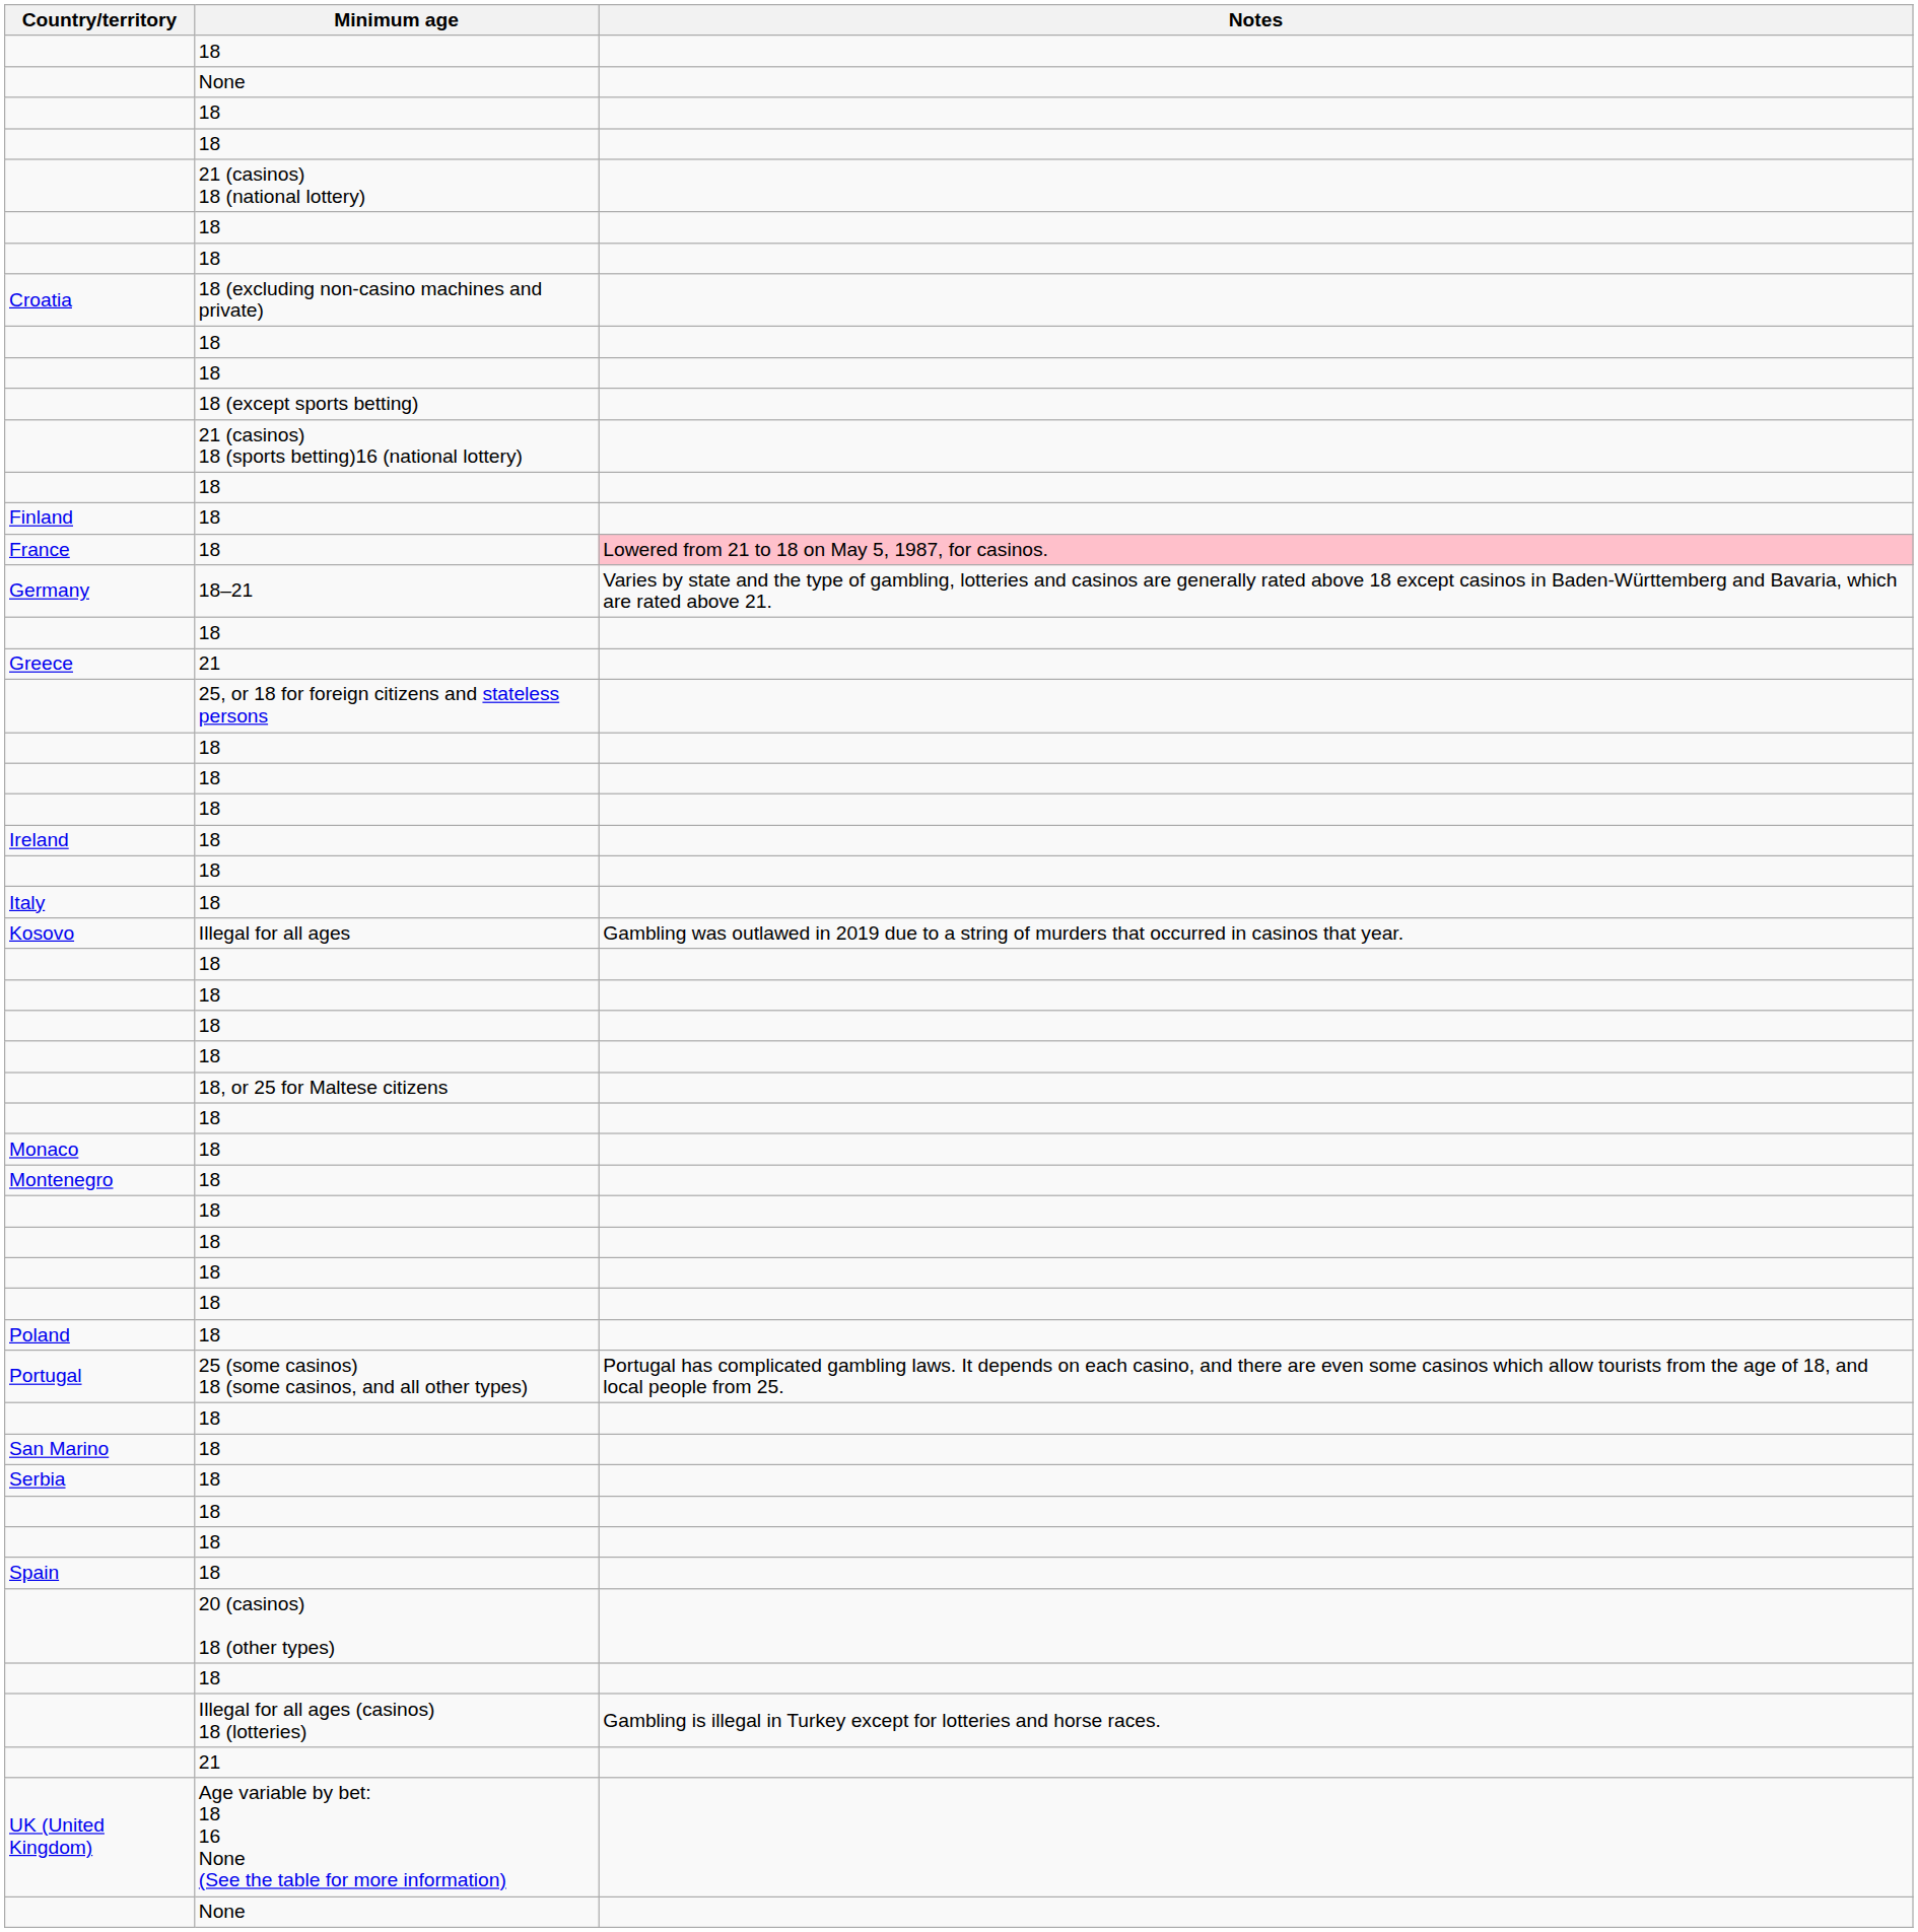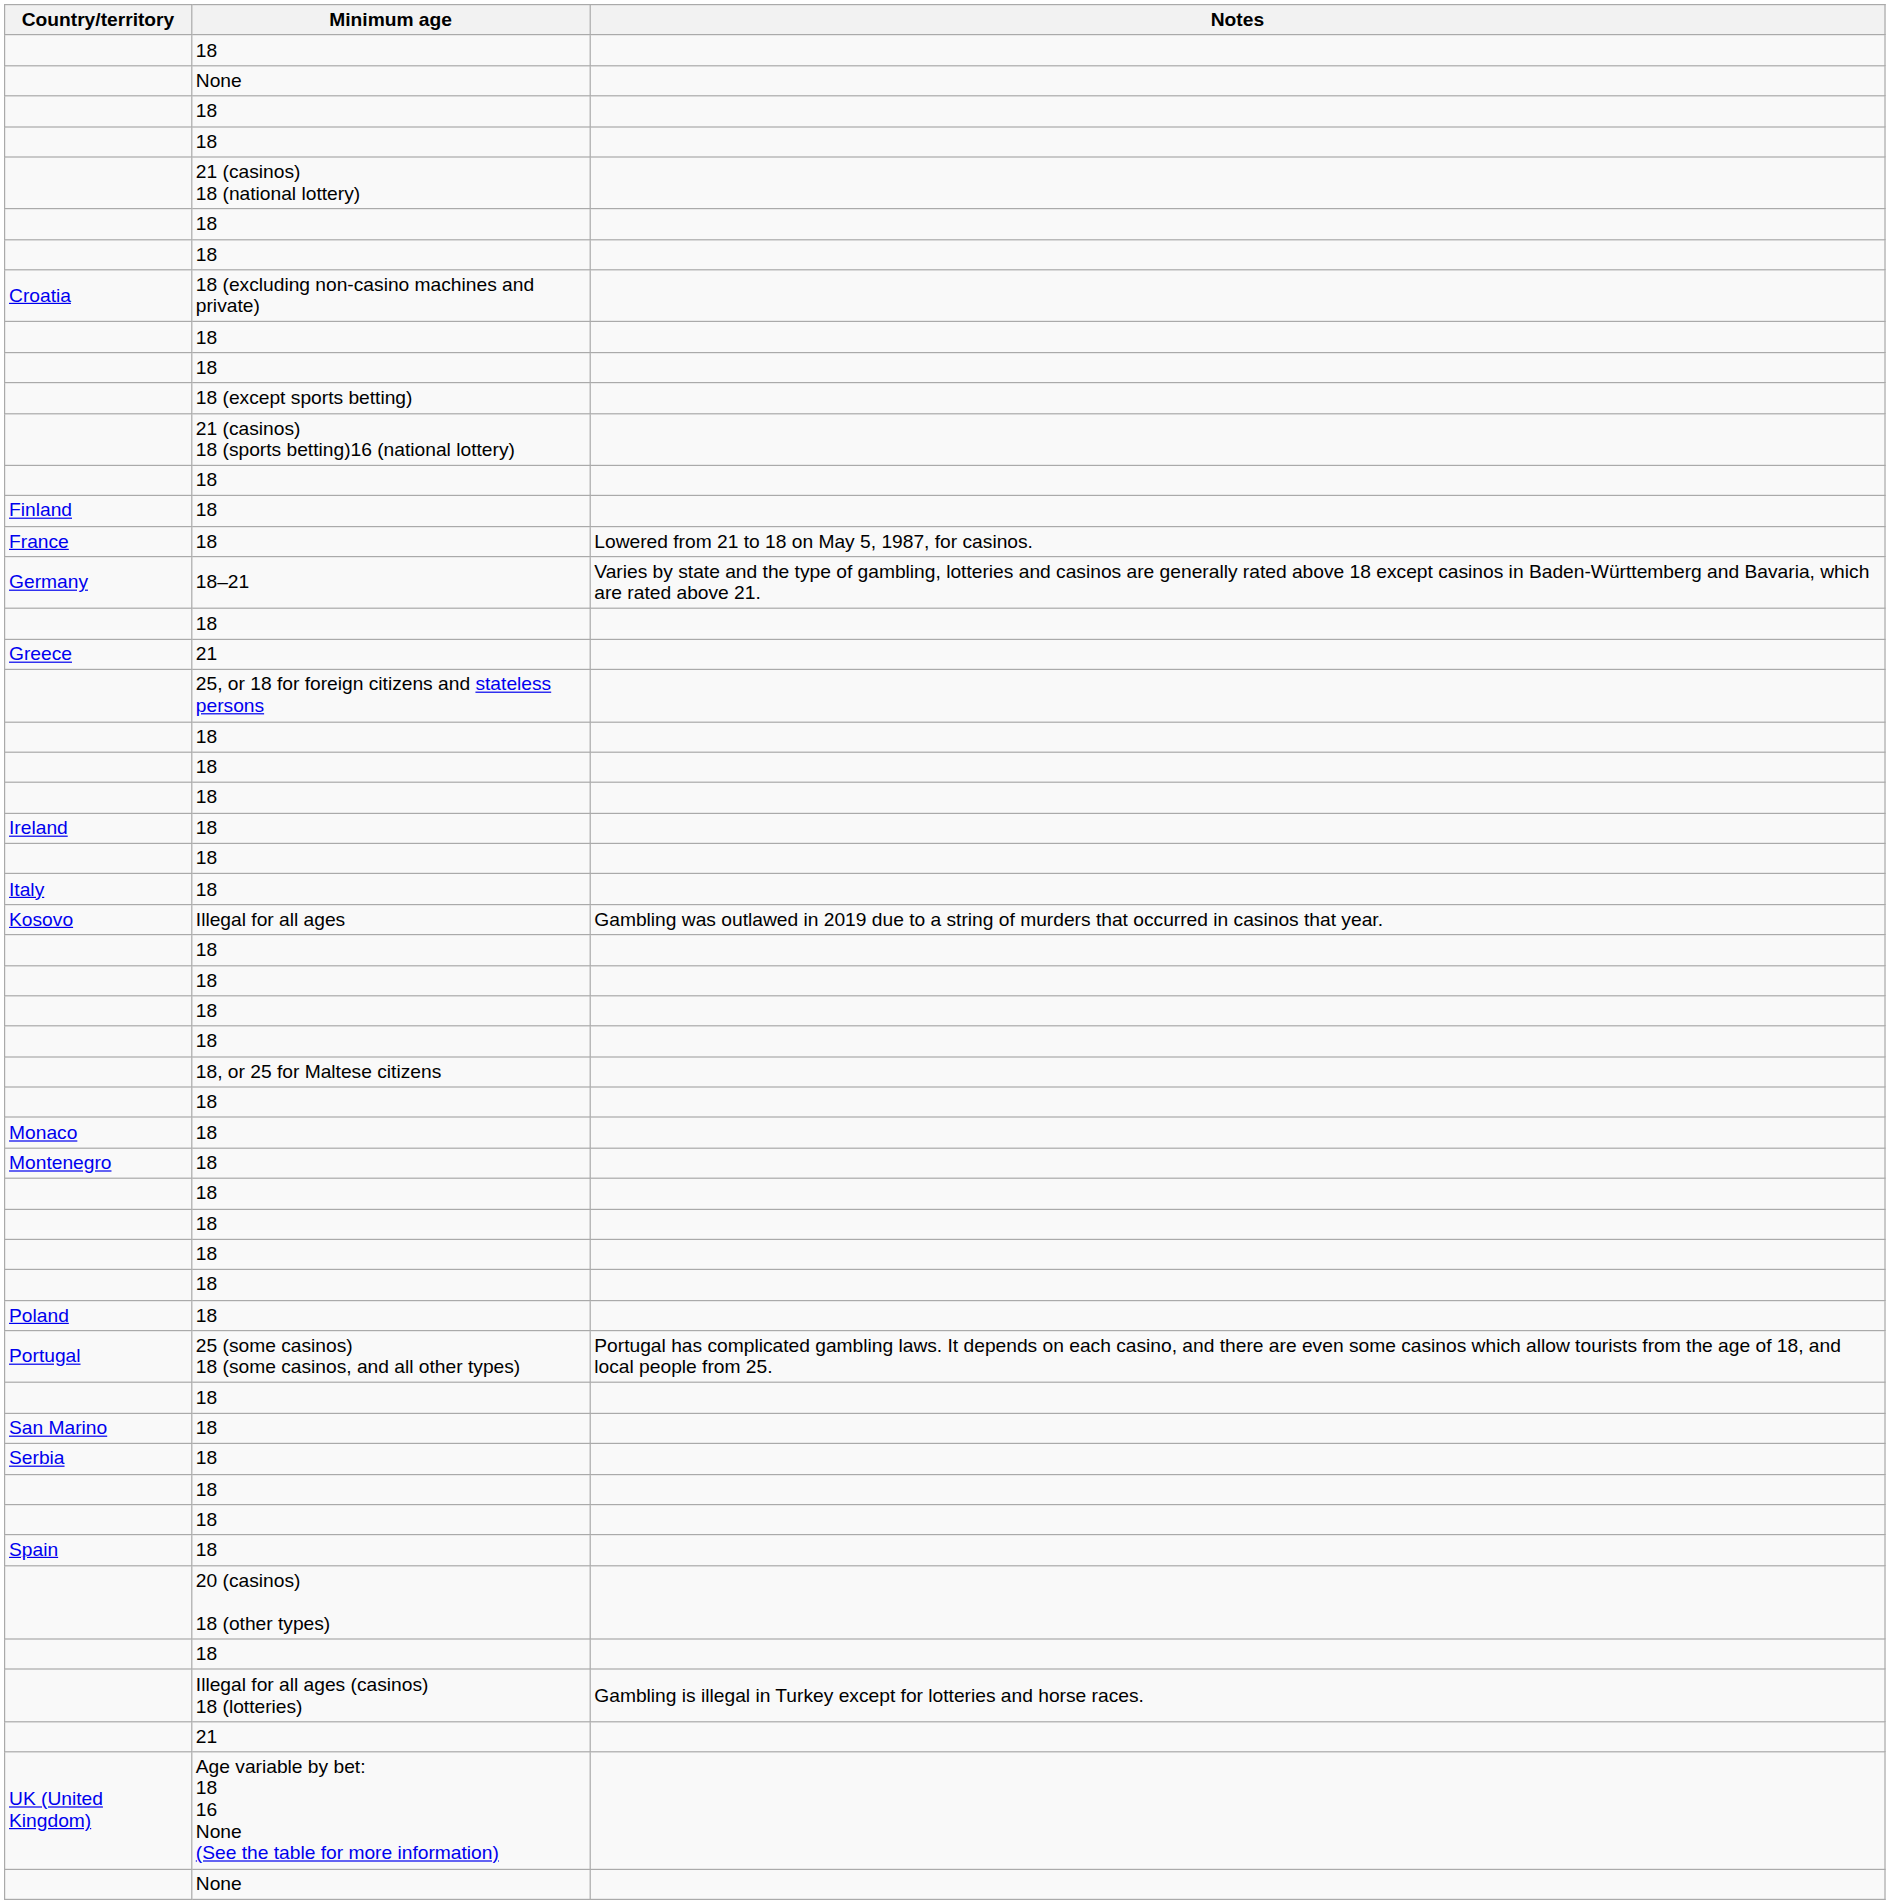France | Notes: pink background -> no background
